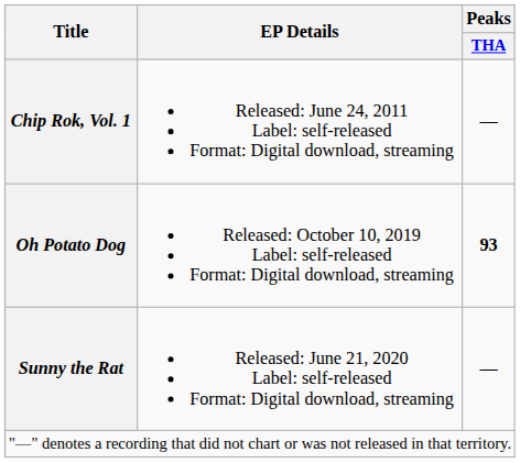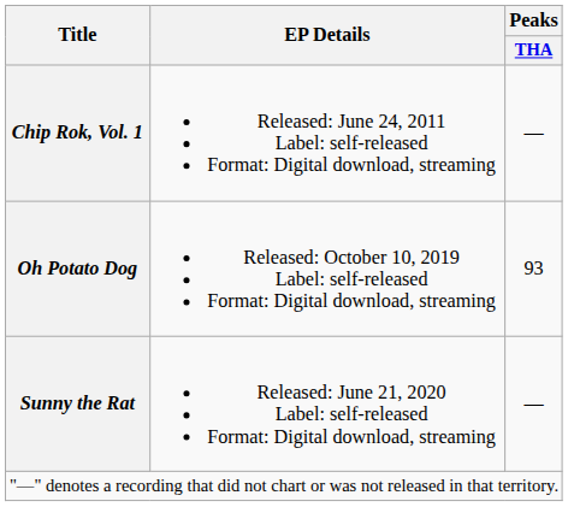Oh Potato Dog | Peaks / THA: bold -> normal
